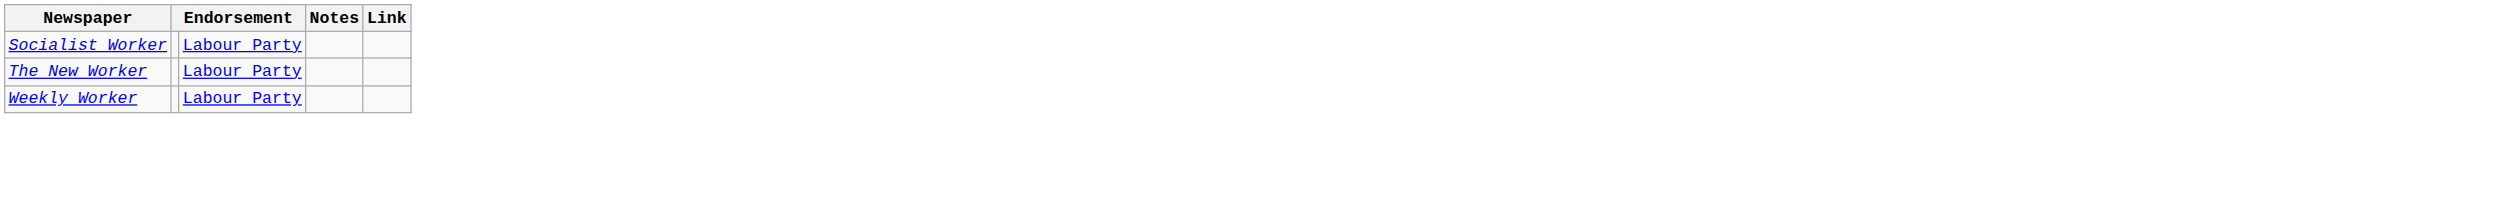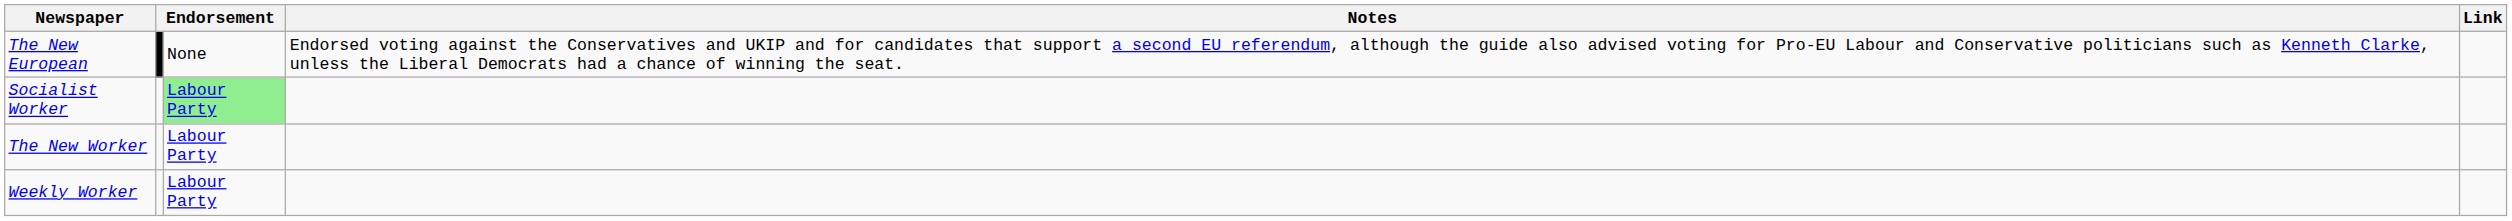+ row: The New European | None | Endorsed voting against the Conservatives and UKIP and for candidates that support a second EU referendum, although the guide also advised voting for Pro-EU Labour and Conservative politicians such as Kenneth Clarke, unless the Liberal Democrats had a chance of winning the seat.
Socialist Worker | column 3: no background -> lightgreen background
